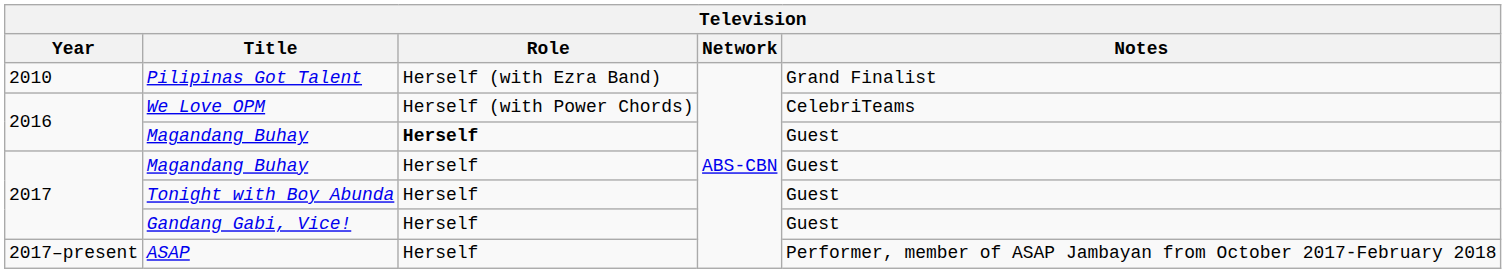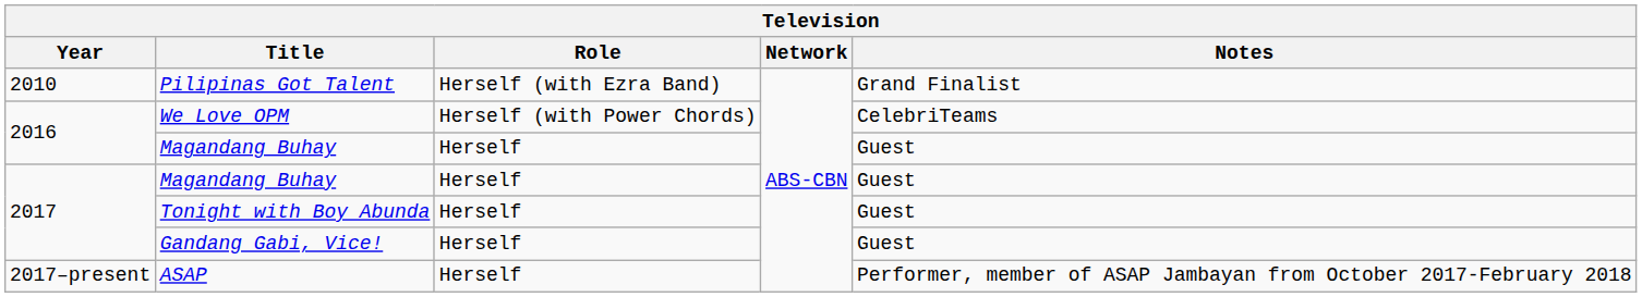2016 / Magandang Buhay | Role: bold -> normal
